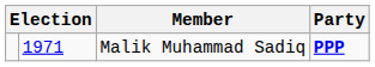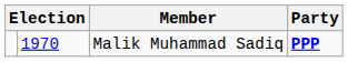Malik Muhammad Sadiq | column 2: 1971 -> 1970
